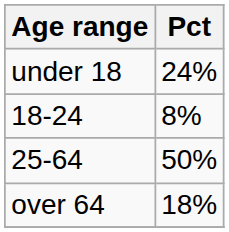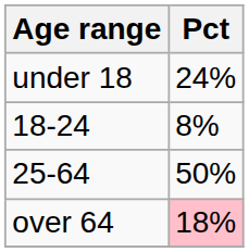over 64 | Pct: no background -> pink background
